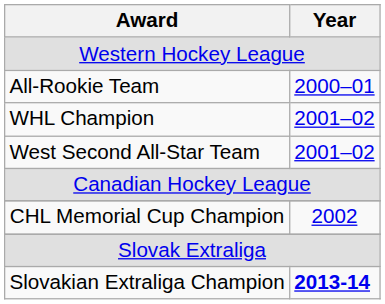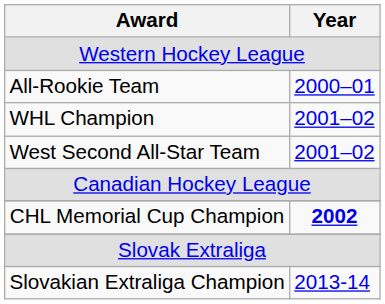CHL Memorial Cup Champion | Year: normal -> bold
Slovakian Extraliga Champion | Year: bold -> normal
